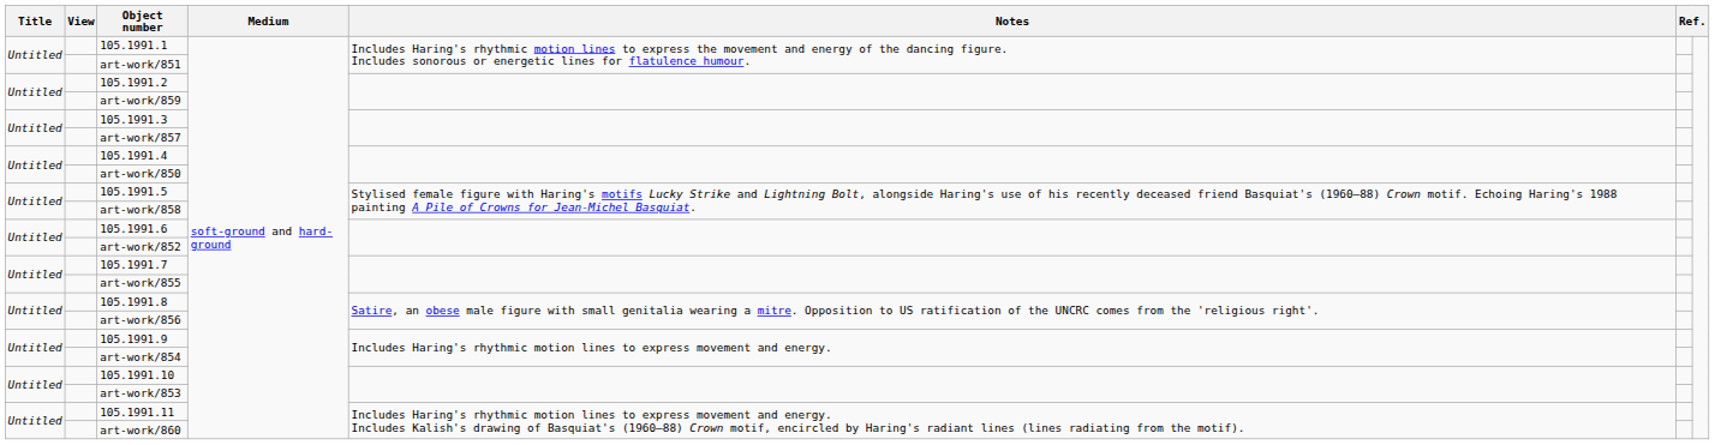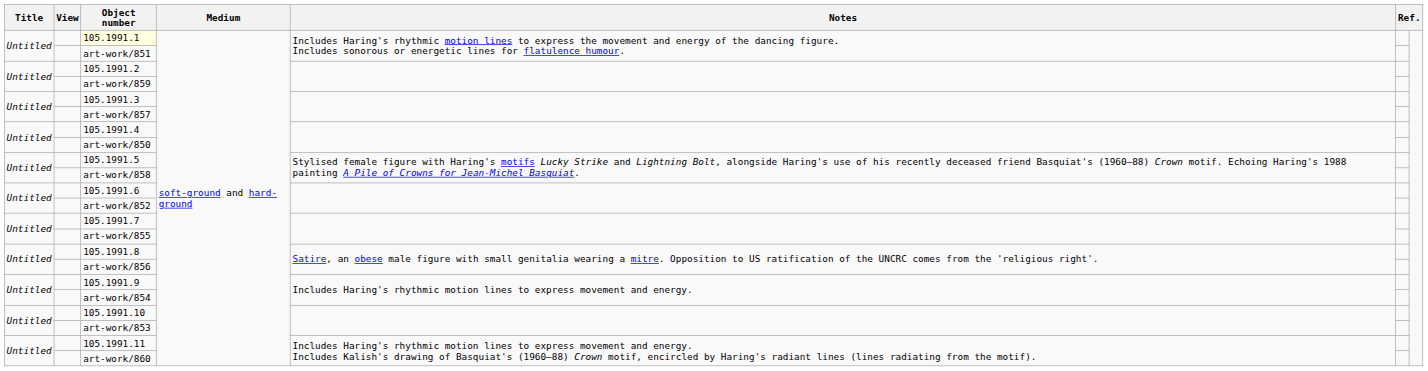105.1991.1 | Object number: no background -> lightyellow background
